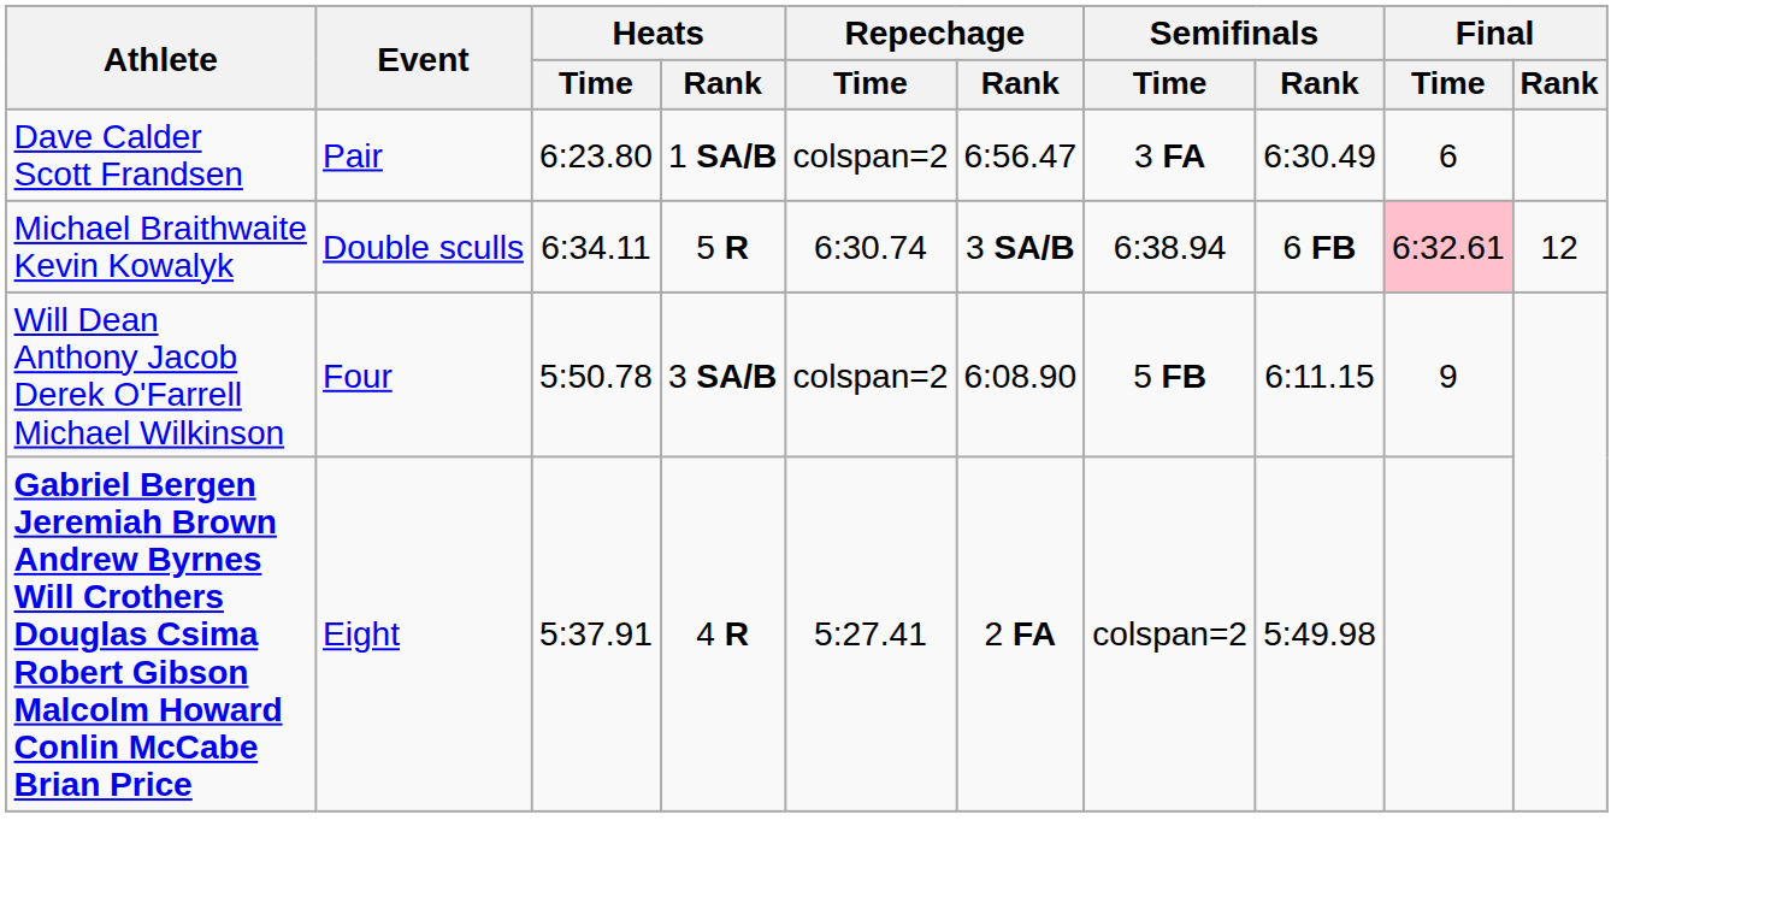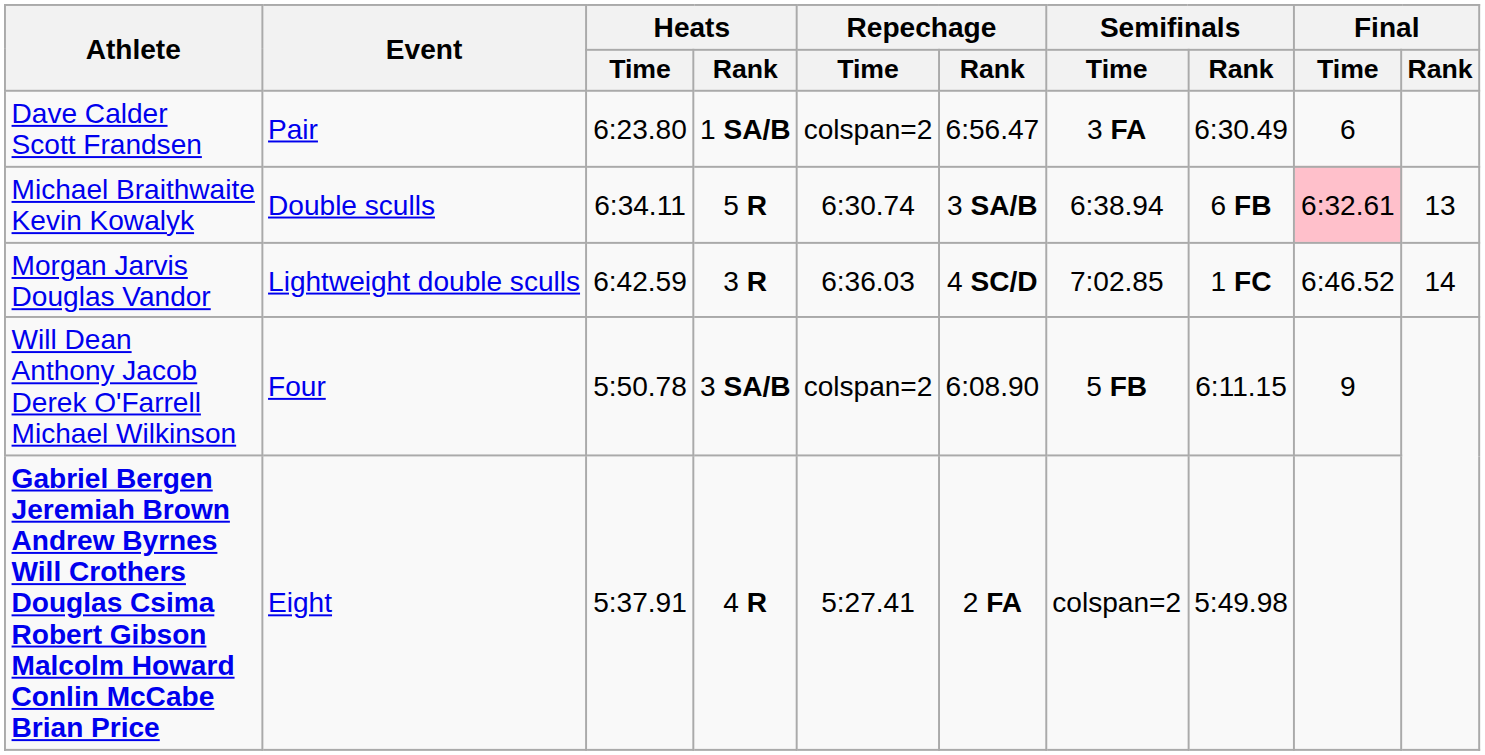Michael Braithwaite Kevin Kowalyk | Final / Rank: 12 -> 13
+ row: Morgan Jarvis Douglas Vandor | Lightweight double sculls | 6:42.59 | 3 R | 6:36.03 | 4 SC/D | 7:02.85 | 1 FC | 6:46.52 | 14
